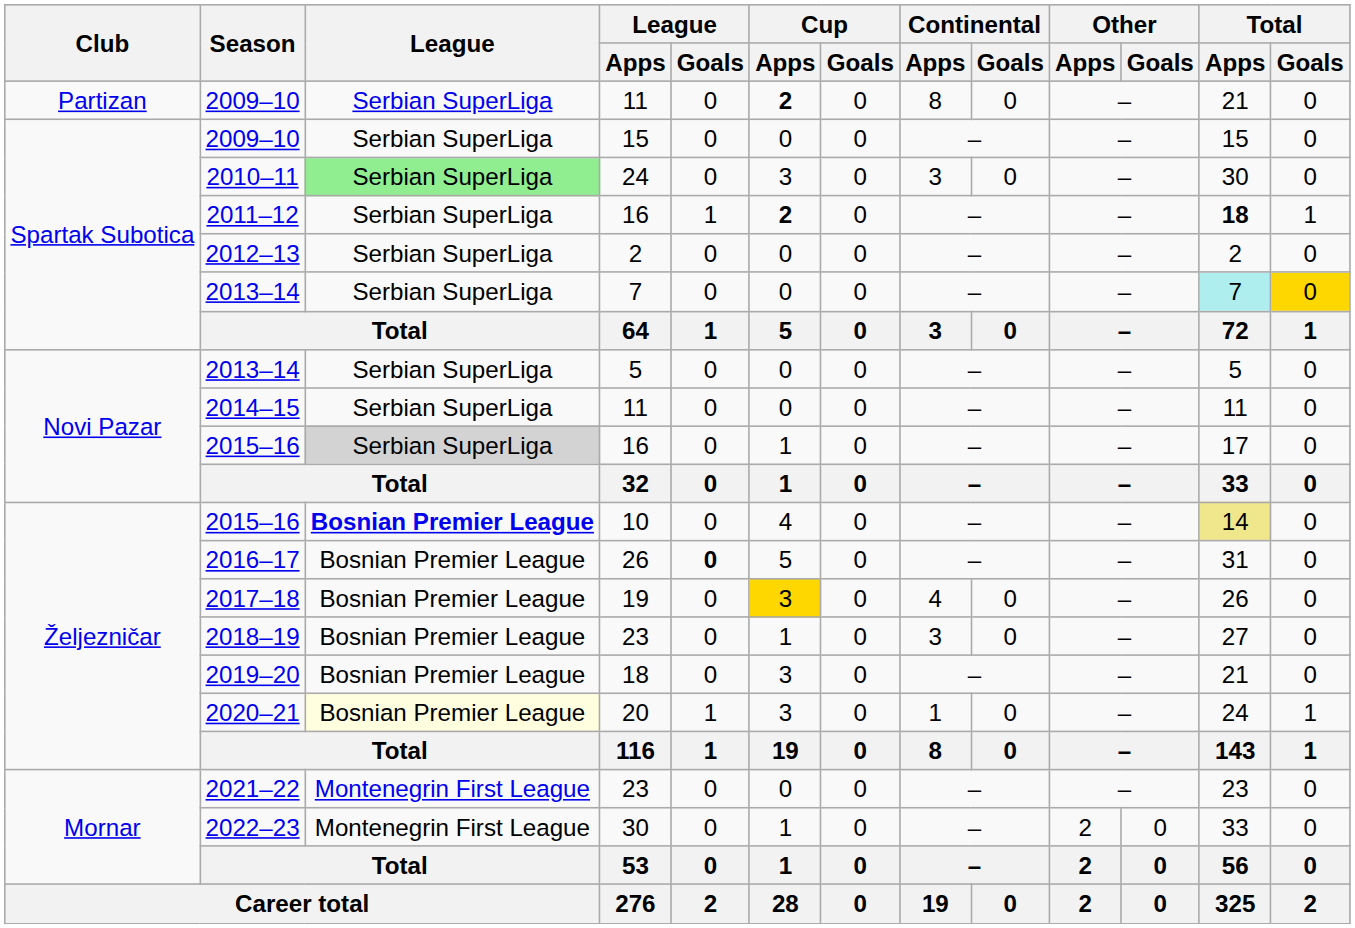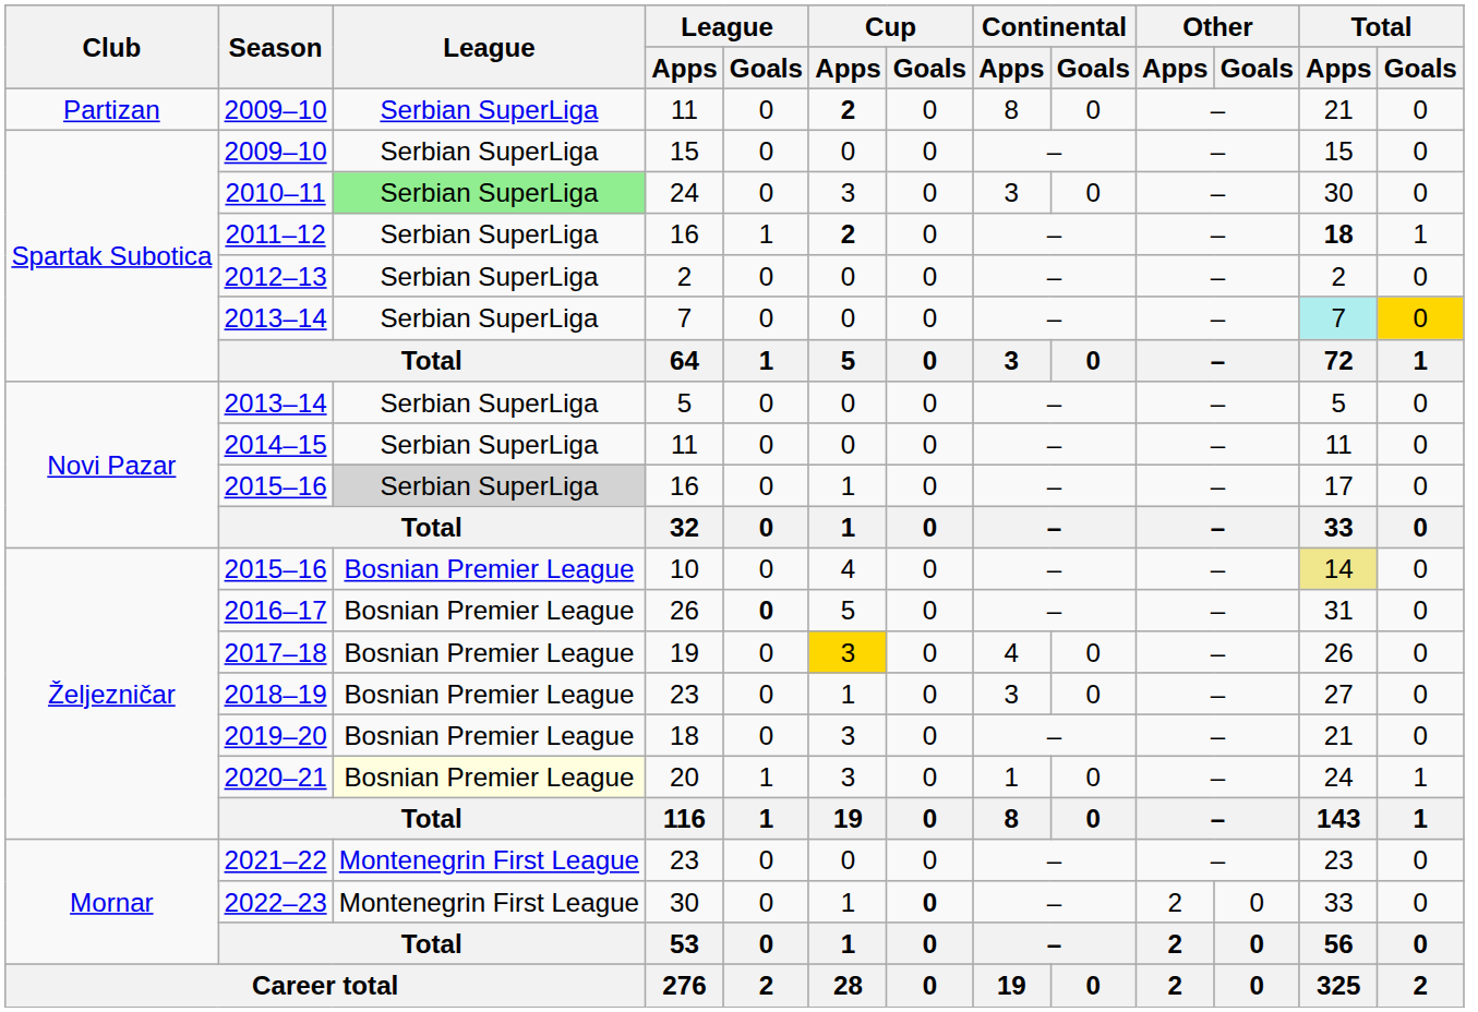2015–16 / 10 | League: bold -> normal
2022–23 | Cup / Goals: normal -> bold
